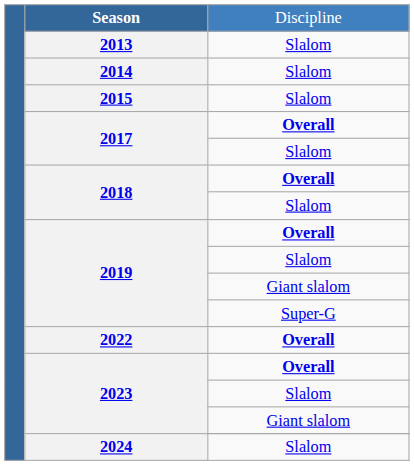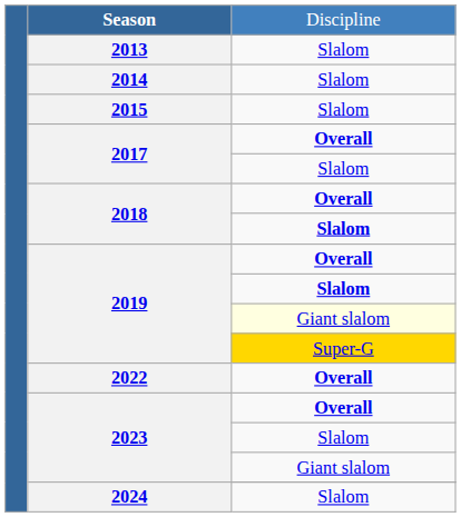2018 / Slalom | column 3: normal -> bold
2019 / Slalom | column 3: normal -> bold
2019 / Giant slalom | column 3: no background -> lightyellow background
2019 / Super-G | column 3: no background -> gold background
